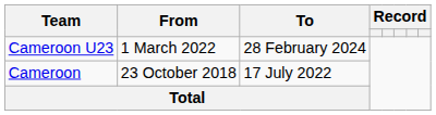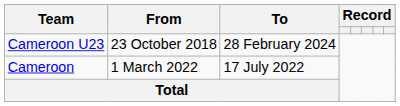Cameroon U23 | From: 1 March 2022 -> 23 October 2018
Cameroon | From: 23 October 2018 -> 1 March 2022
